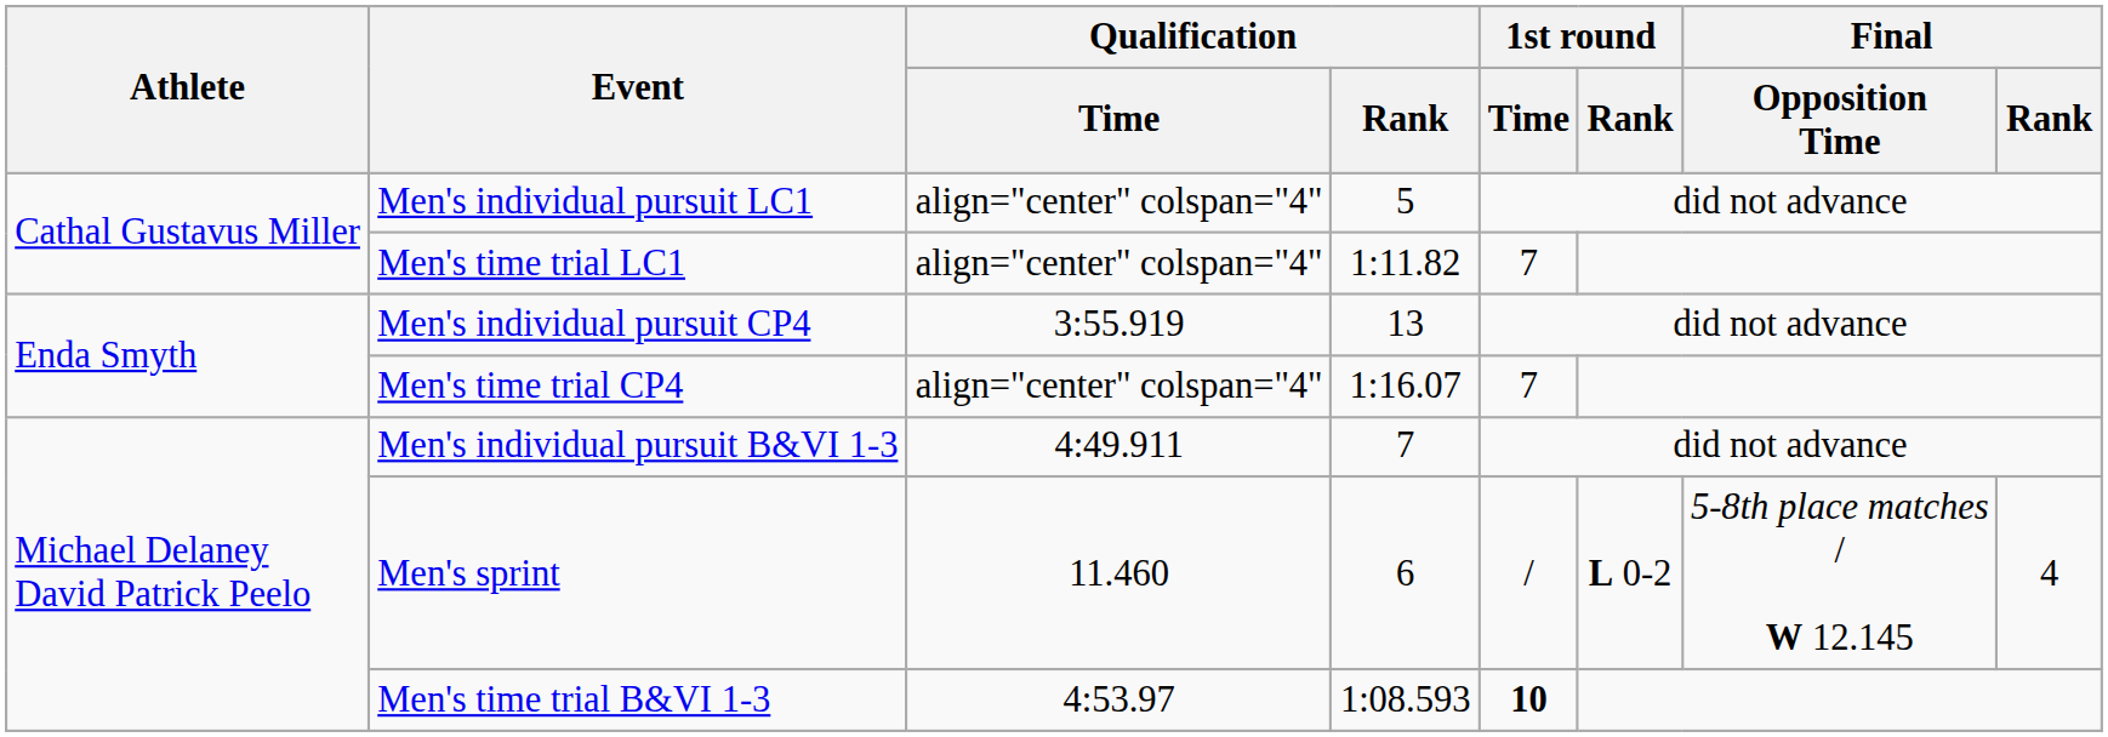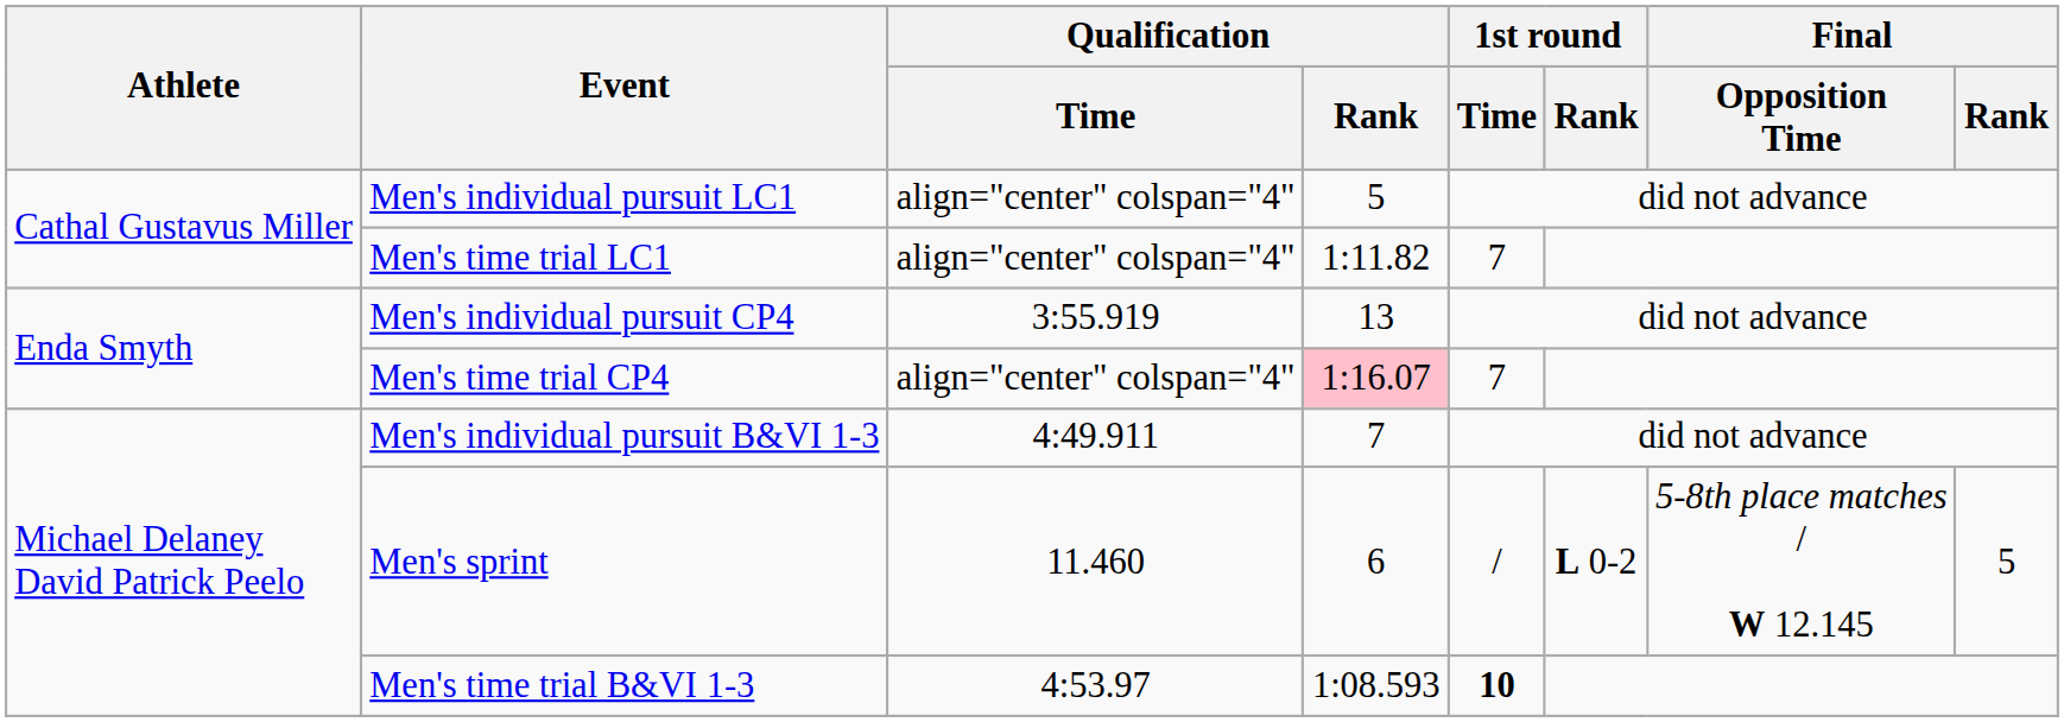Men's time trial CP4 | Qualification / Rank: no background -> pink background
Men's sprint | Final / Rank: 4 -> 5
